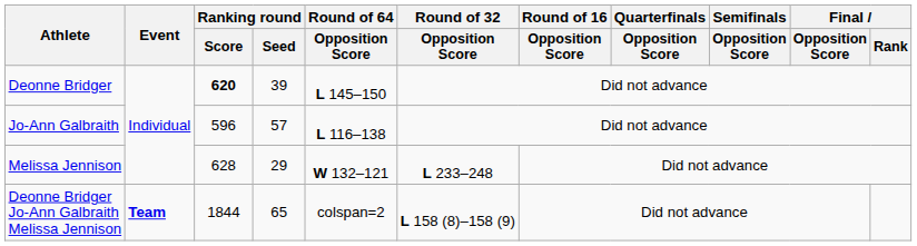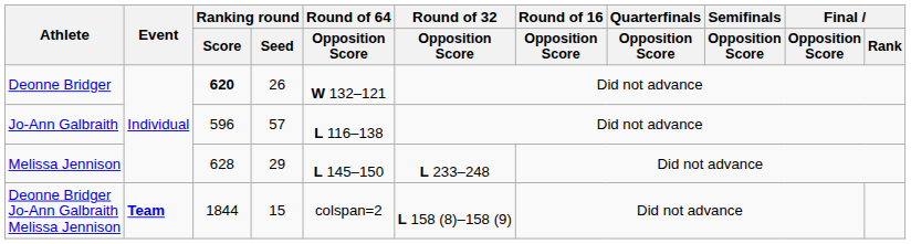Deonne Bridger | Ranking round / Seed: 39 -> 26
Deonne Bridger | Round of 64 / Opposition Score: L 145–150 -> W 132–121
Melissa Jennison | Round of 64 / Opposition Score: W 132–121 -> L 145–150
Deonne Bridger Jo-Ann Galbraith Melissa Jennison | Ranking round / Seed: 65 -> 15
